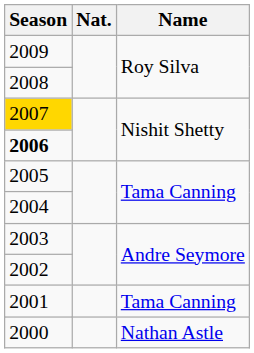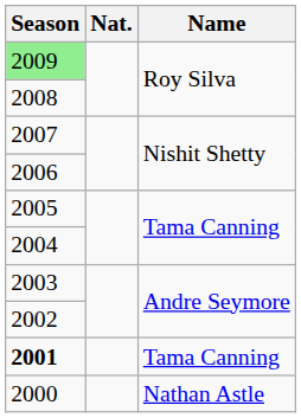2009 | Season: no background -> lightgreen background
2007 | Season: gold background -> no background
2006 | Season: bold -> normal
2001 | Season: normal -> bold
